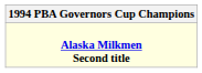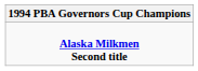row 2 | column 1: lightyellow background -> no background
